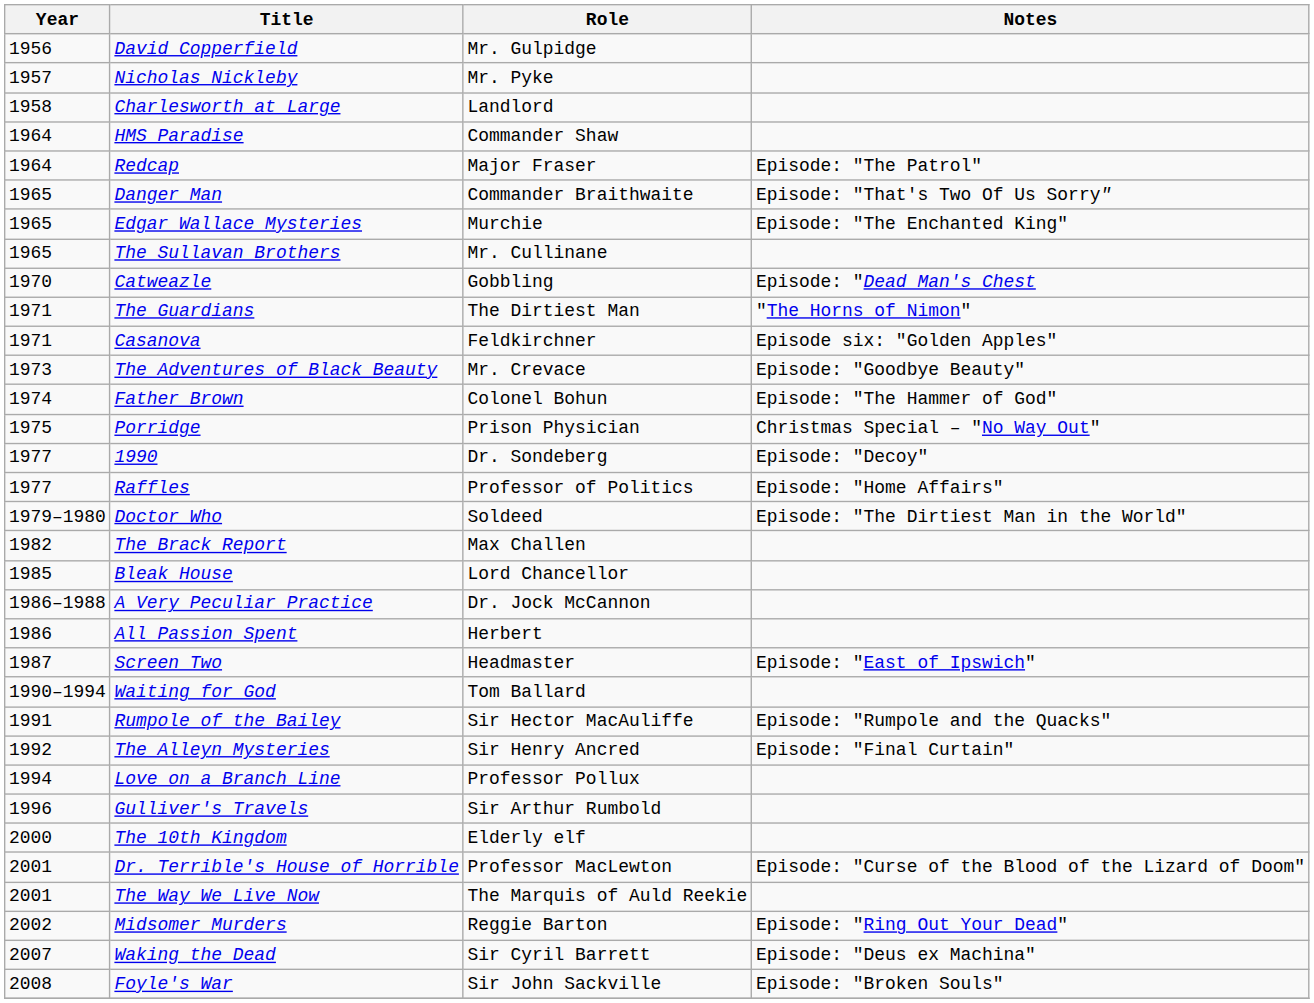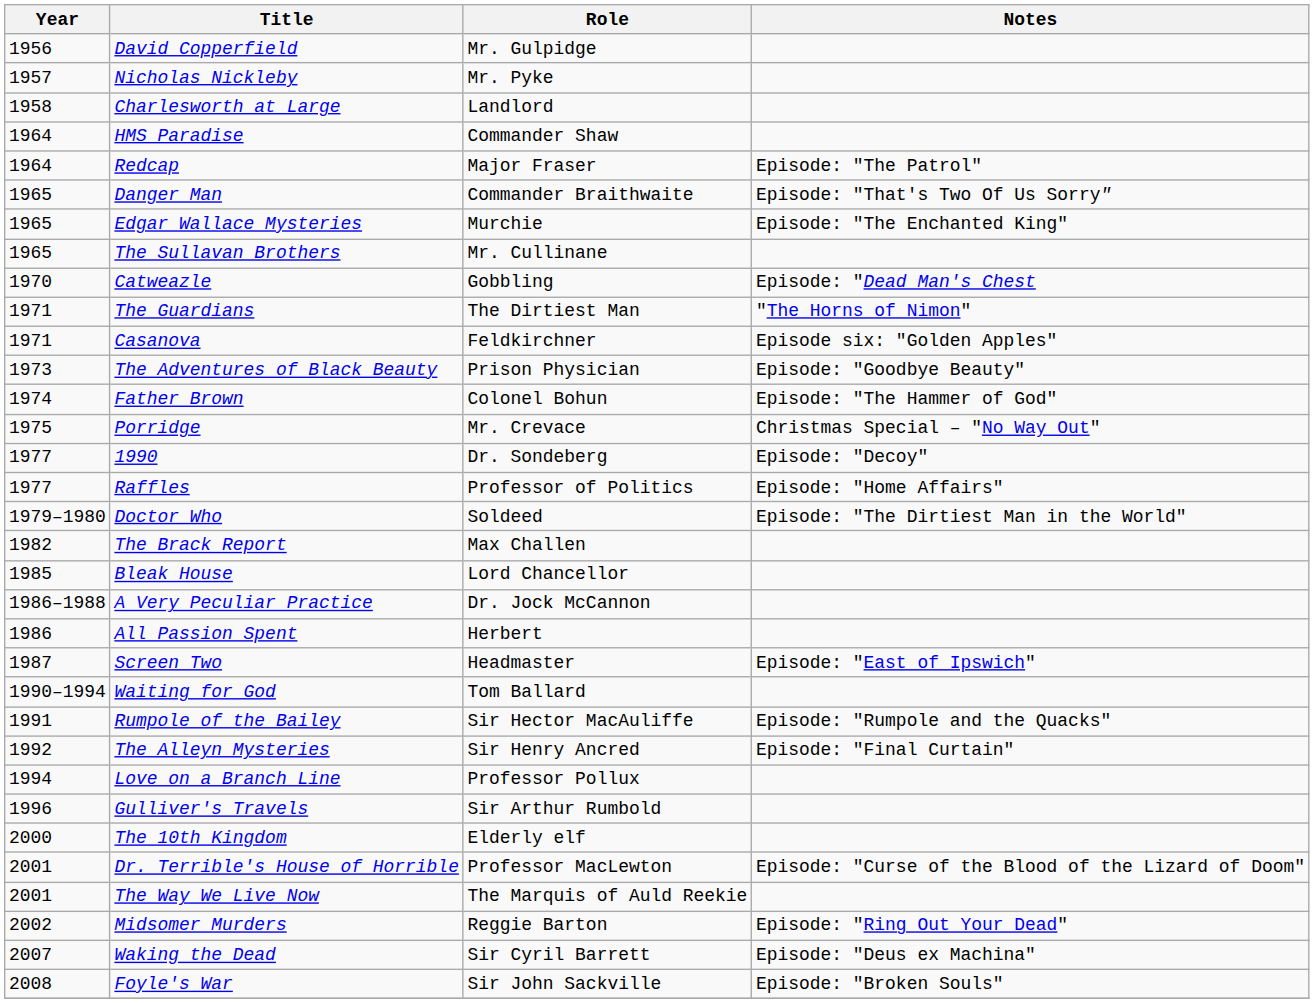The Adventures of Black Beauty | Role: Mr. Crevace -> Prison Physician
Porridge | Role: Prison Physician -> Mr. Crevace
